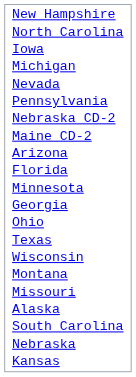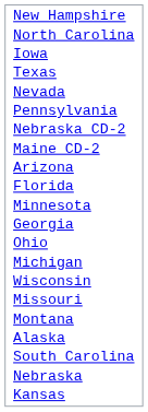row 4 | column 1: Michigan -> Texas
row 14 | column 1: Texas -> Michigan
row 16 | column 1: Montana -> Missouri
row 17 | column 1: Missouri -> Montana
